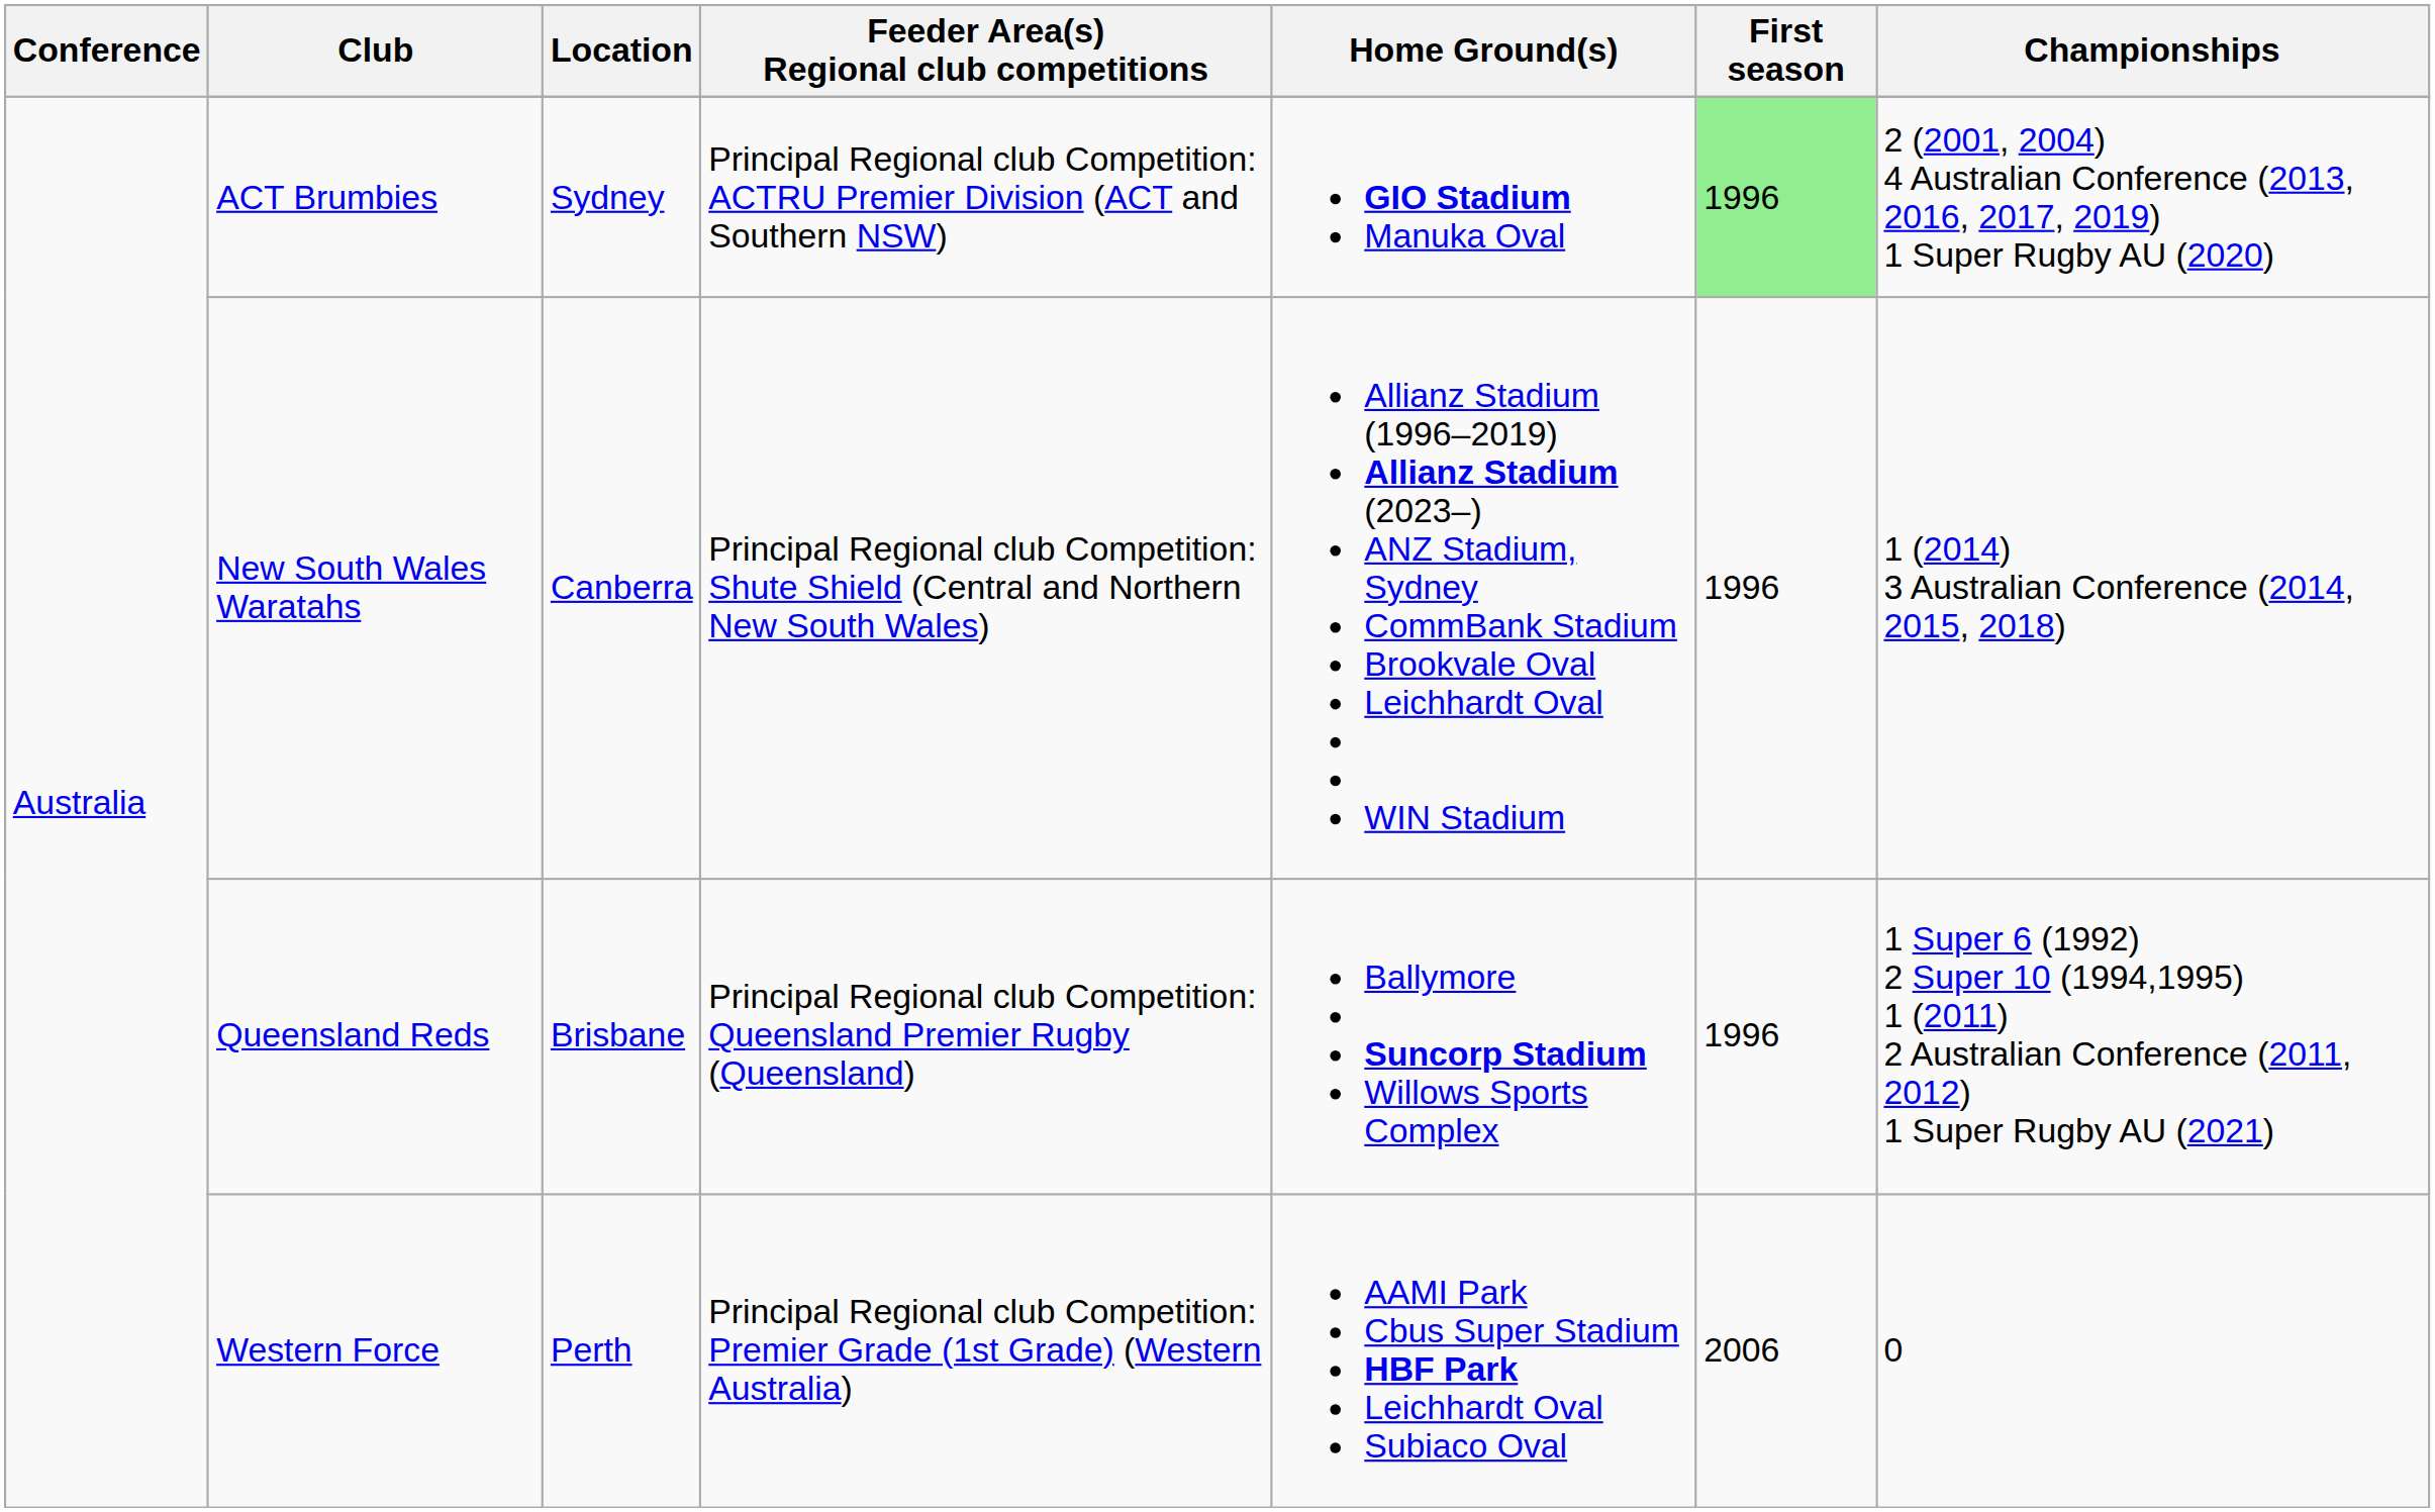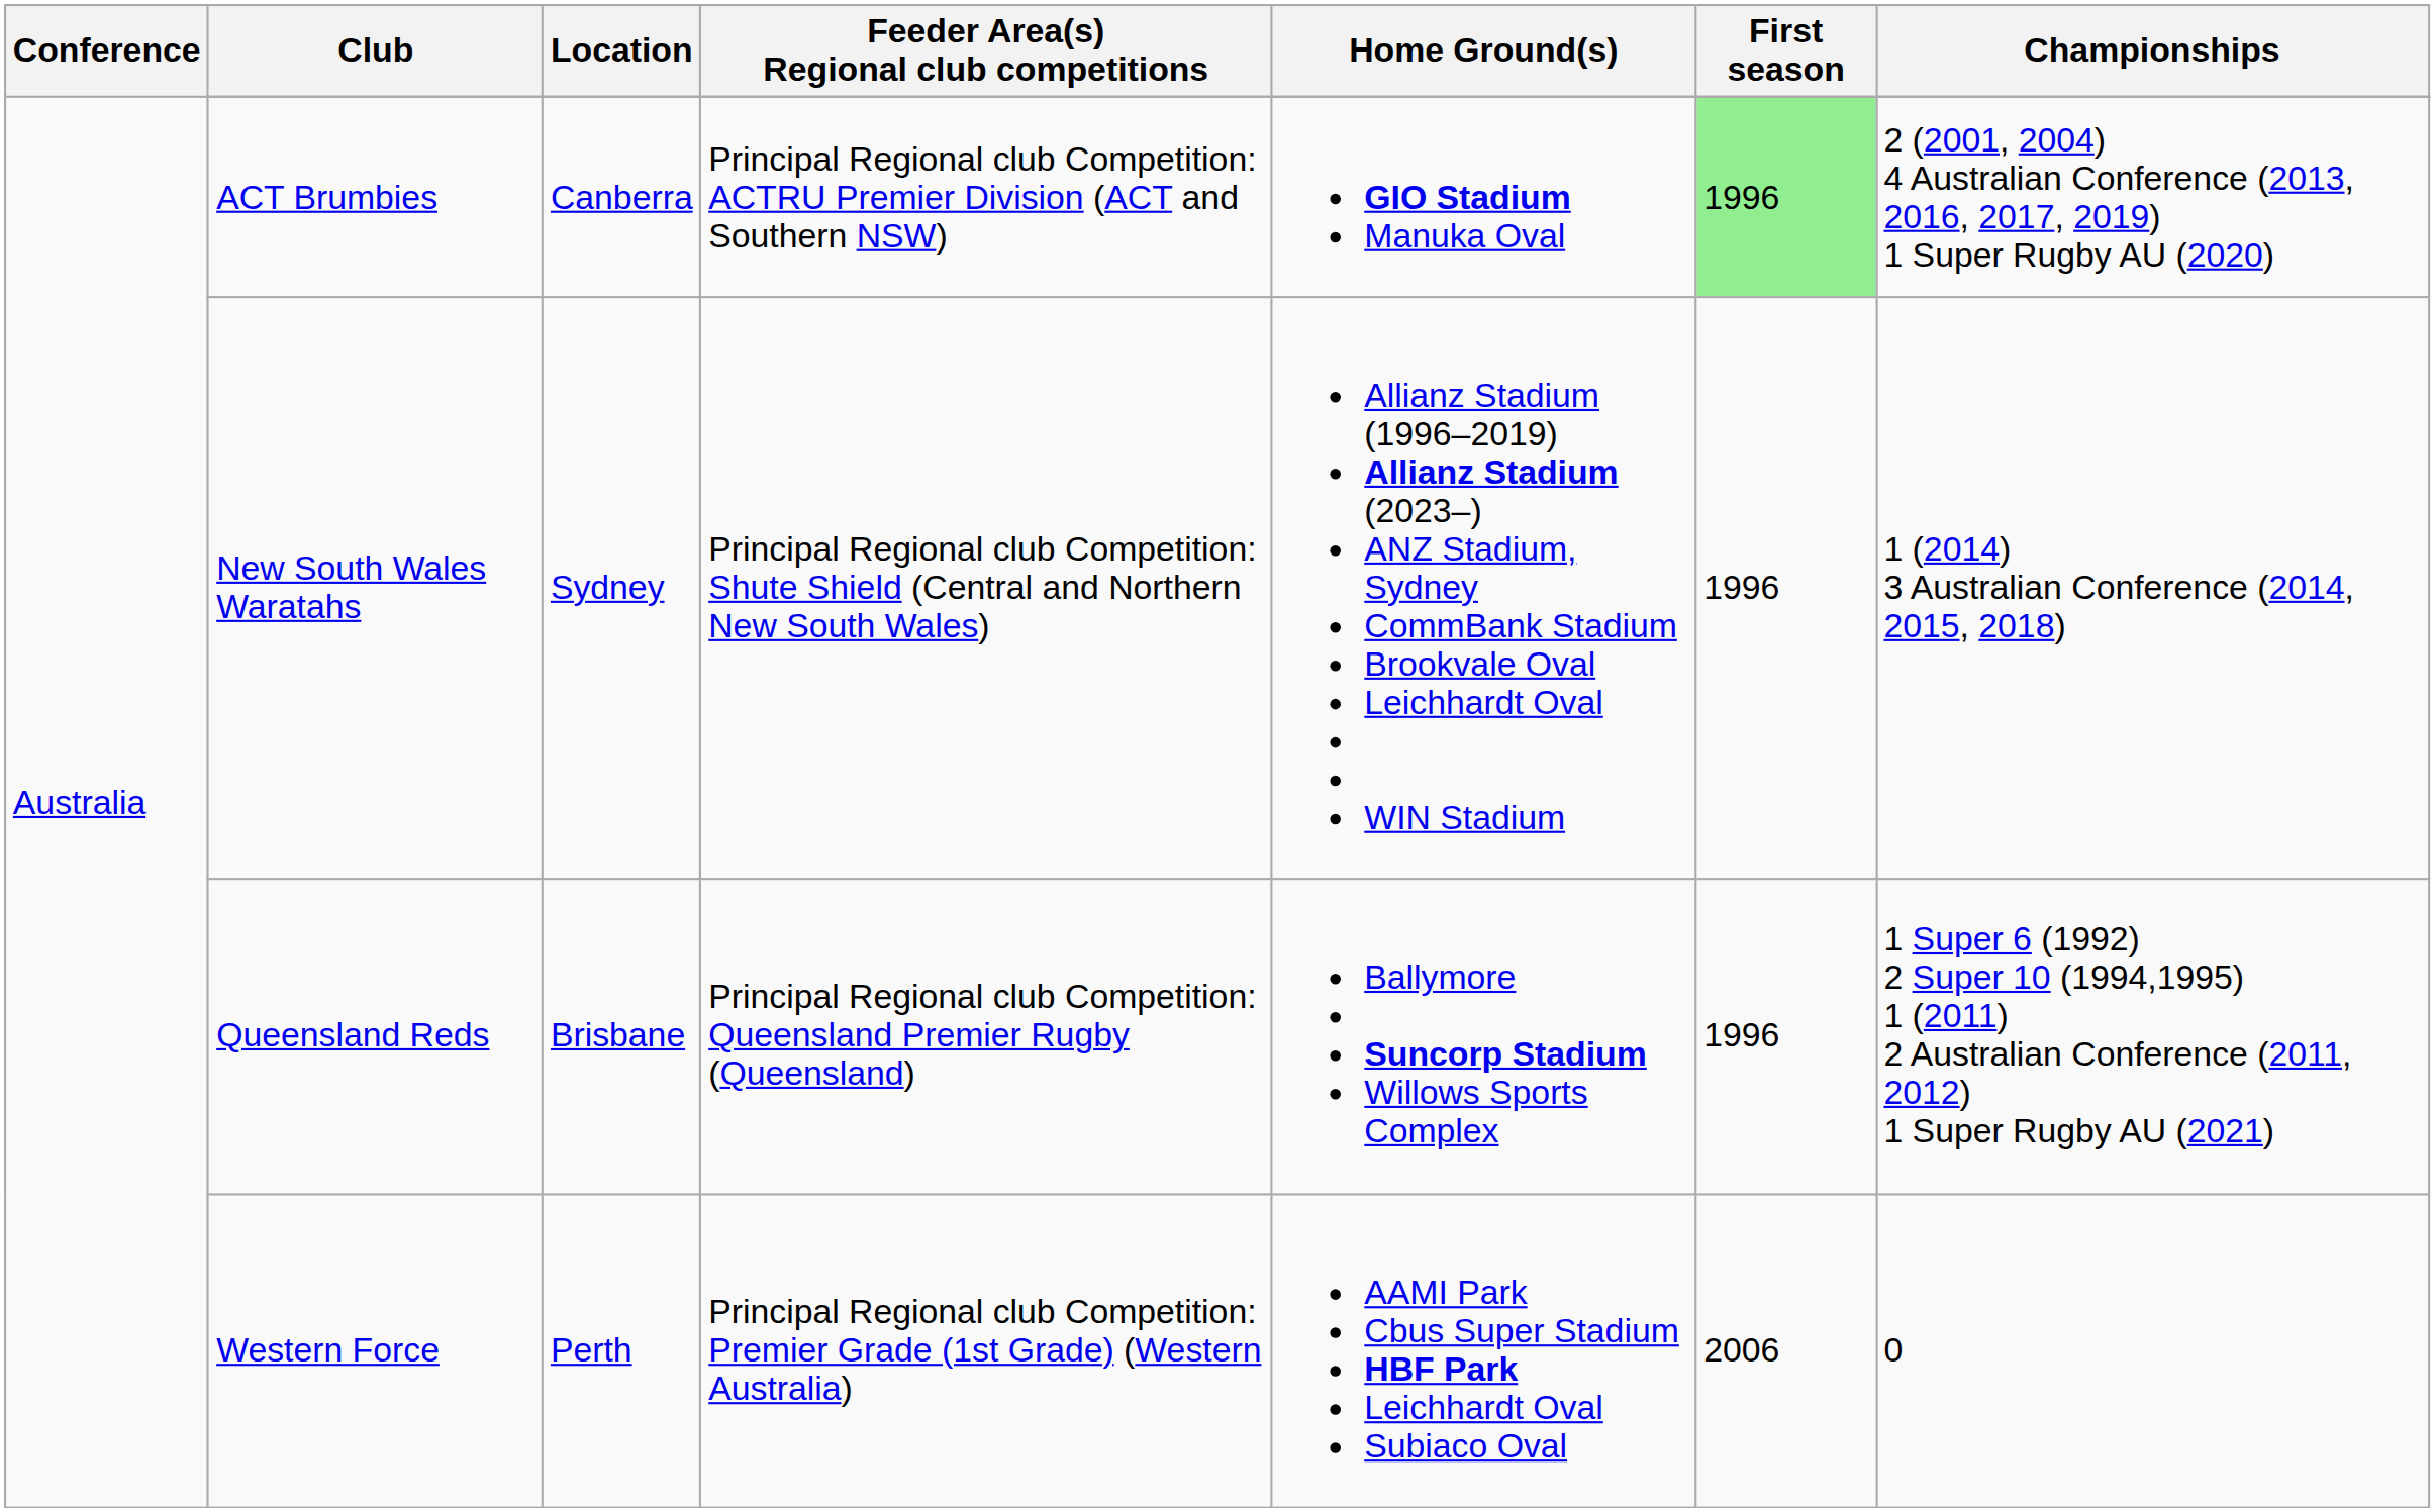ACT Brumbies | Location: Sydney -> Canberra
New South Wales Waratahs | Location: Canberra -> Sydney
